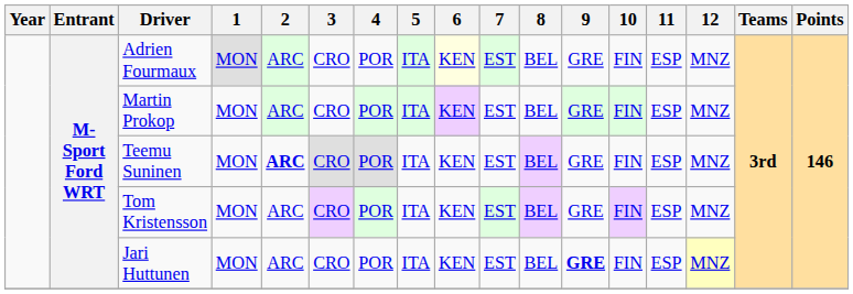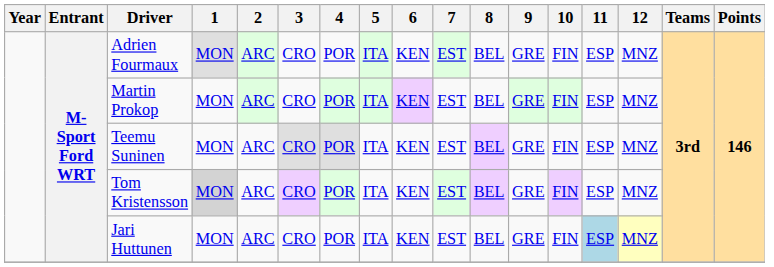Adrien Fourmaux | 6: lightyellow background -> no background
Teemu Suninen | 2: bold -> normal
Tom Kristensson | 1: no background -> lightgrey background
Jari Huttunen | 9: bold -> normal
Jari Huttunen | 11: no background -> lightblue background
